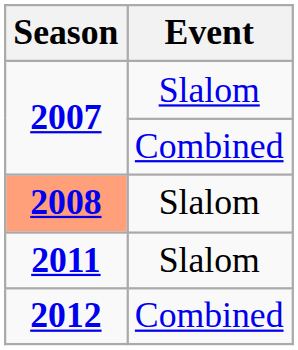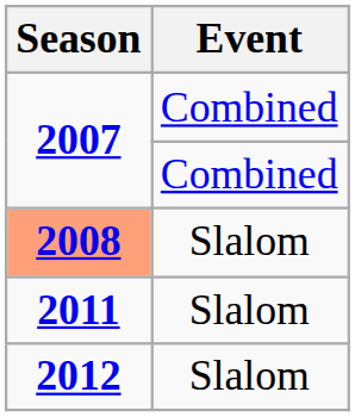row 2 | Event: Slalom -> Combined
row 6 | Event: Combined -> Slalom
